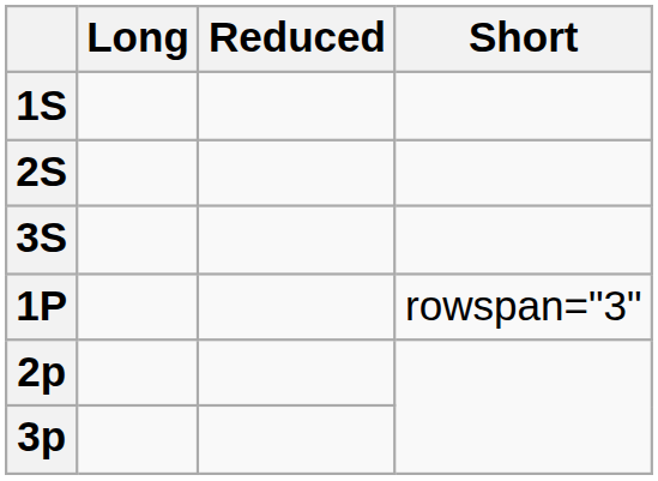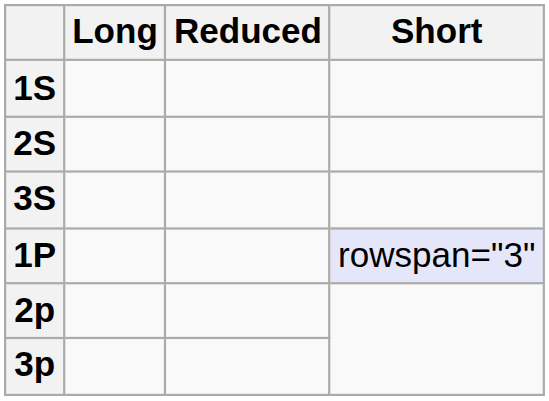1P | Short: no background -> lavender background
